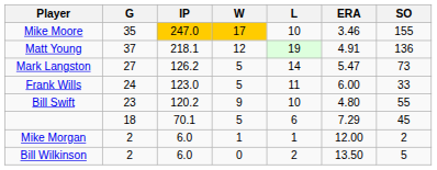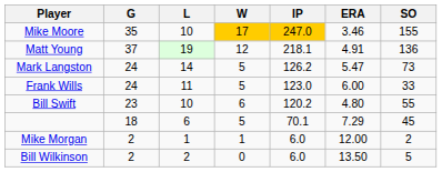columns swapped: IP <-> L
Mark Langston | G: 27 -> 24
Bill Swift | W: 9 -> 6
